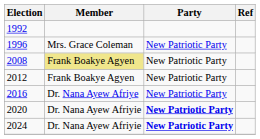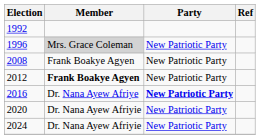1996 | Member: no background -> lightgrey background
2008 | Member: khaki background -> no background
2012 | Member: normal -> bold
2016 | Party: normal -> bold
2020 | Party: bold -> normal
2024 | Party: bold -> normal
